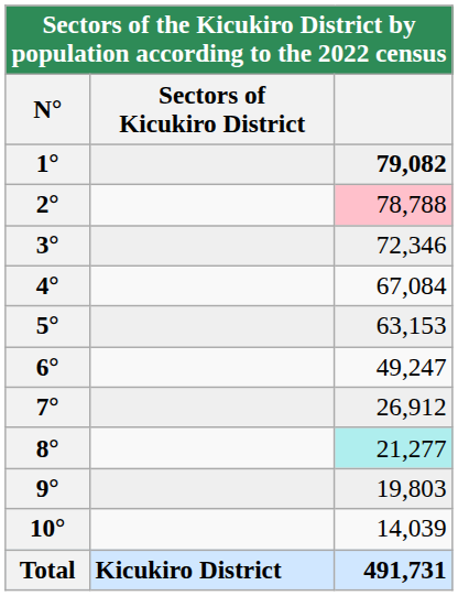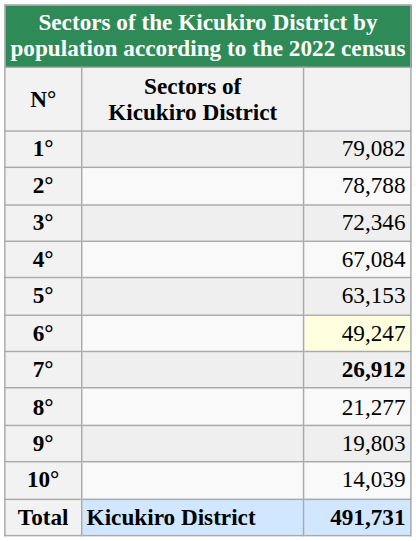1° | column 3: bold -> normal
2° | column 3: pink background -> no background
6° | column 3: no background -> lightyellow background
7° | column 3: normal -> bold
8° | column 3: paleturquoise background -> no background
